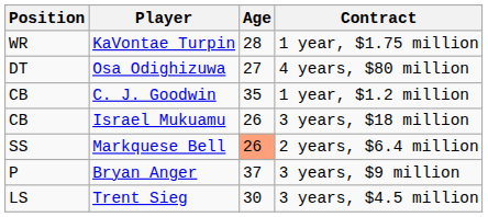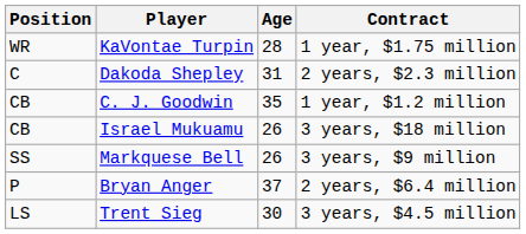+ row: C | Dakoda Shepley | 31 | 2 years, $2.3 million
- row: DT | Osa Odighizuwa | 27 | 4 years, $80 million
Markquese Bell | Age: lightsalmon background -> no background
Markquese Bell | Contract: 2 years, $6.4 million -> 3 years, $9 million
Bryan Anger | Contract: 3 years, $9 million -> 2 years, $6.4 million
